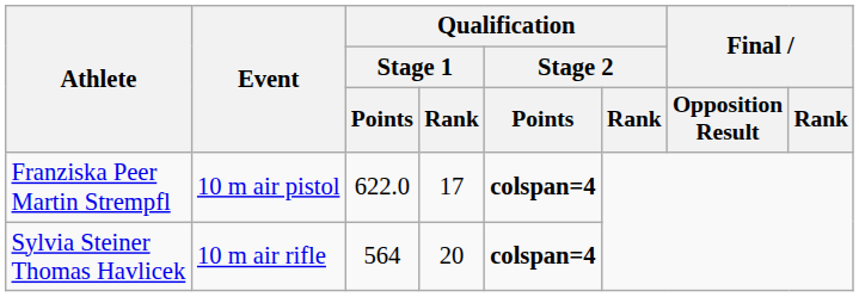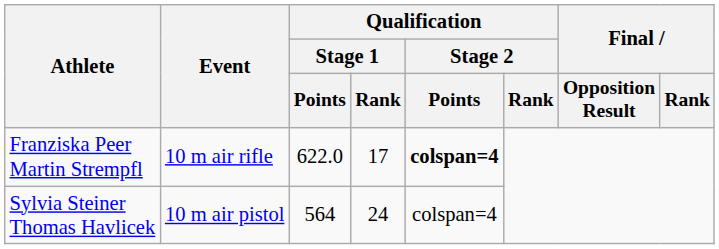Franziska Peer Martin Strempfl | Event: 10 m air pistol -> 10 m air rifle
Sylvia Steiner Thomas Havlicek | Event: 10 m air rifle -> 10 m air pistol
Sylvia Steiner Thomas Havlicek | Qualification / Stage 1 / Rank: 20 -> 24
Sylvia Steiner Thomas Havlicek | Qualification / Stage 2 / Points: bold -> normal
